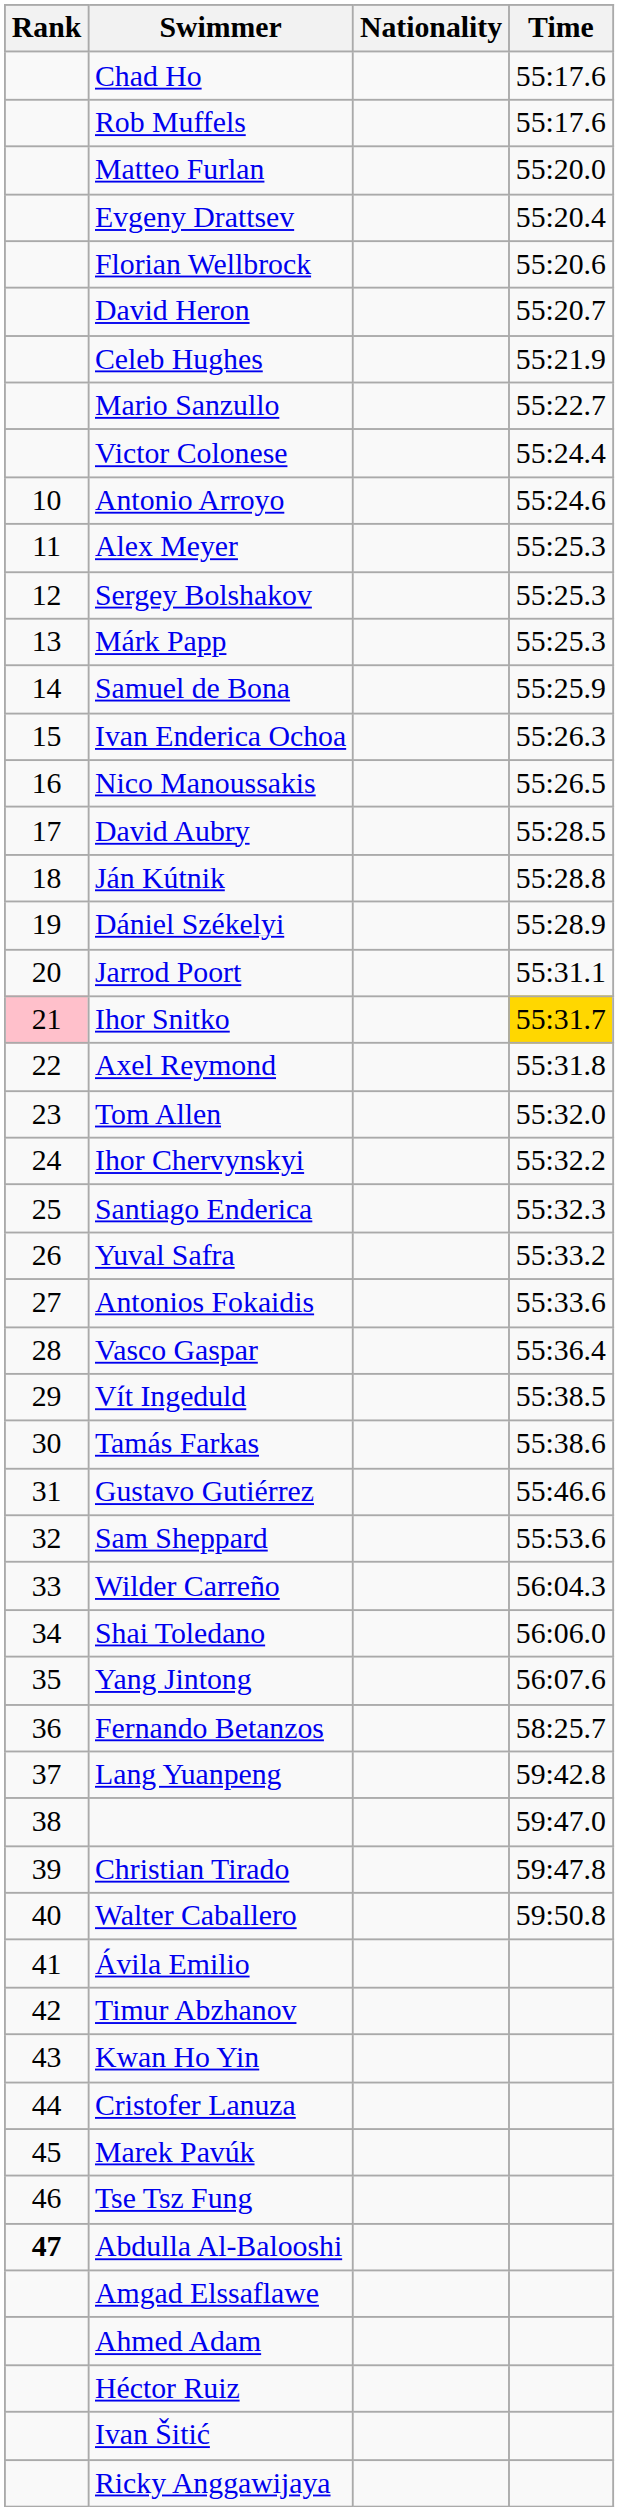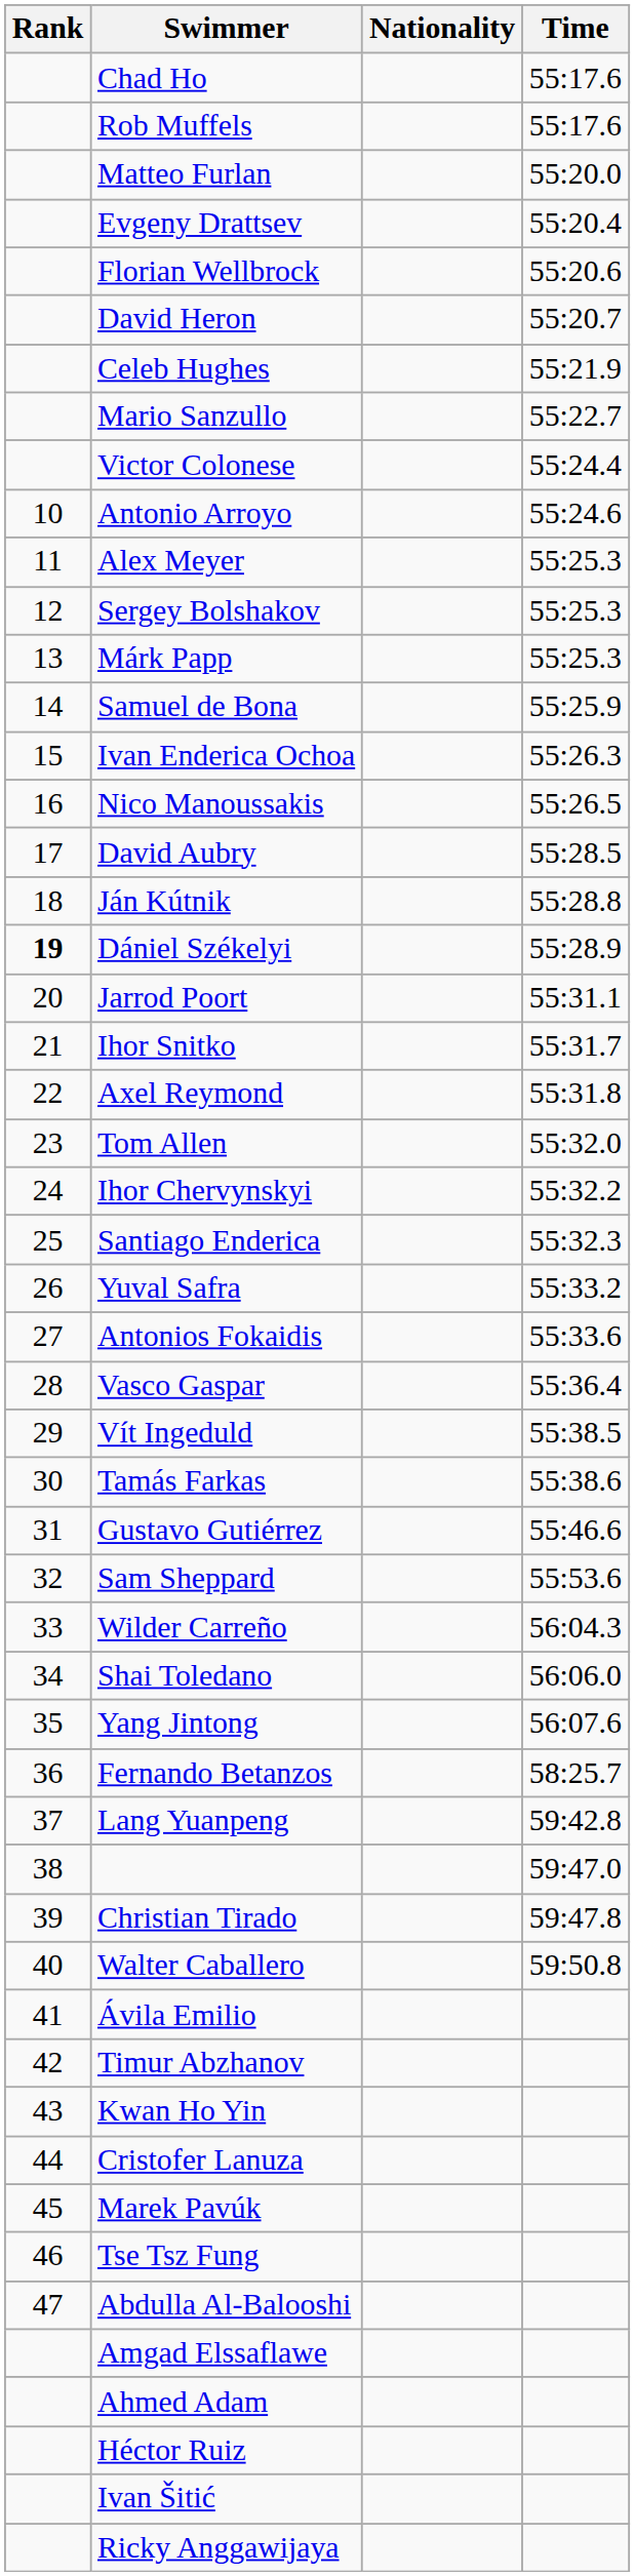Dániel Székelyi | Rank: normal -> bold
Ihor Snitko | Rank: pink background -> no background
Ihor Snitko | Time: gold background -> no background
Abdulla Al-Balooshi | Rank: bold -> normal
